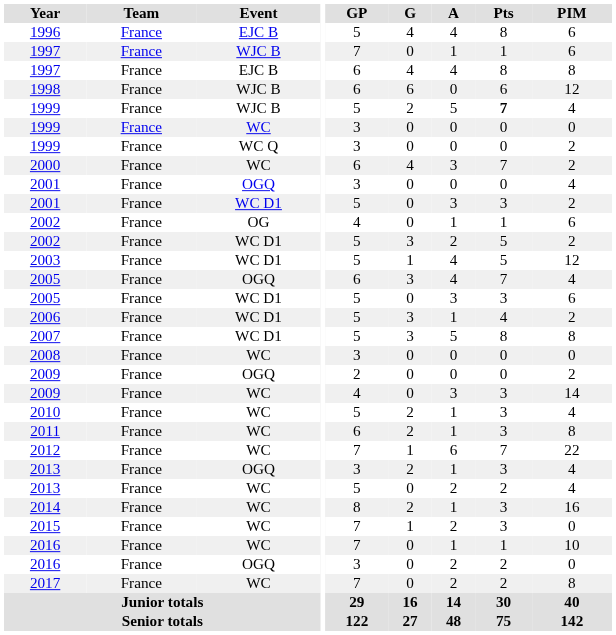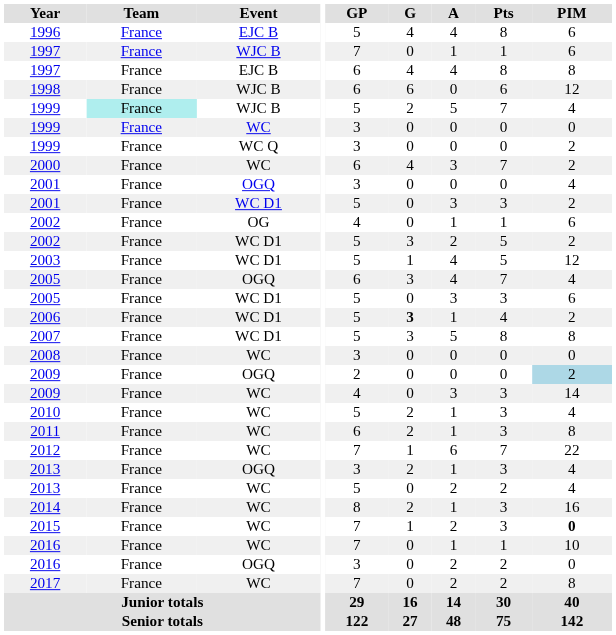1999 / WJC B | Team: no background -> paleturquoise background
1999 / WJC B | Pts: bold -> normal
2006 | G: normal -> bold
2009 / OGQ | PIM: no background -> lightblue background
2015 | PIM: normal -> bold
